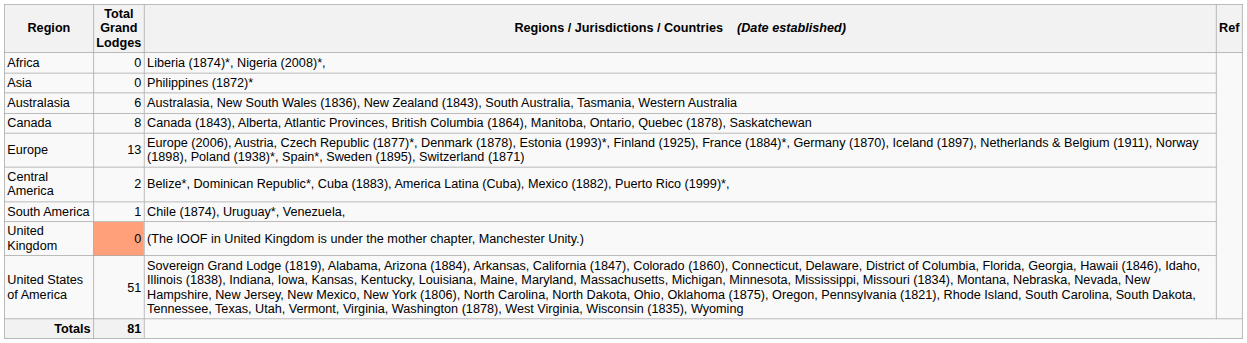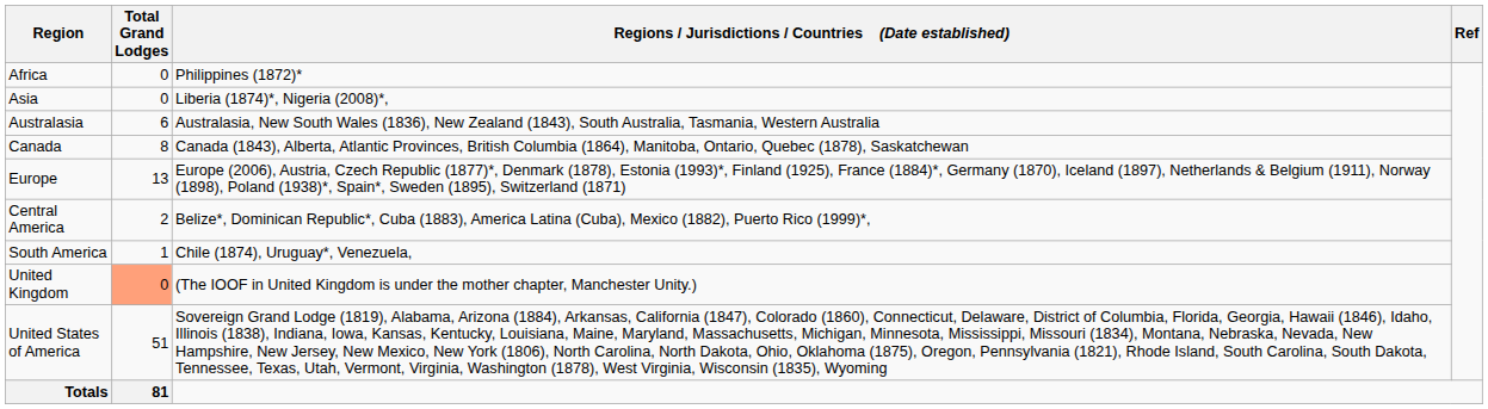Africa | Regions / Jurisdictions / Countries (Date established): Liberia (1874)*, Nigeria (2008)*, -> Philippines (1872)*
Asia | Regions / Jurisdictions / Countries (Date established): Philippines (1872)* -> Liberia (1874)*, Nigeria (2008)*,
